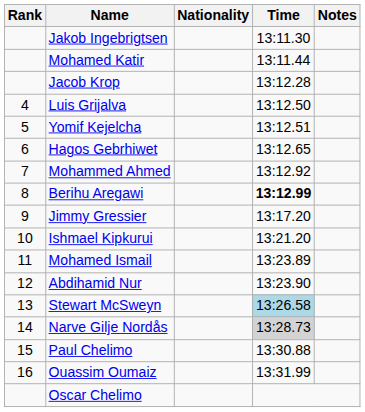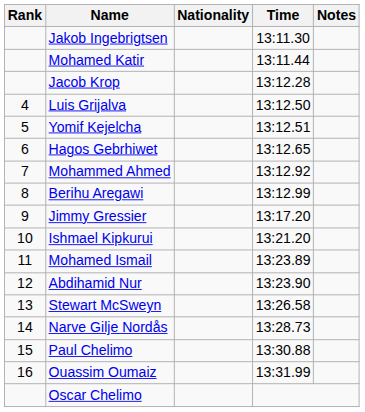Berihu Aregawi | Time: bold -> normal
Stewart McSweyn | Time: lightblue background -> no background
Narve Gilje Nordås | Time: lightgrey background -> no background
